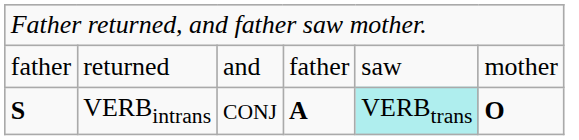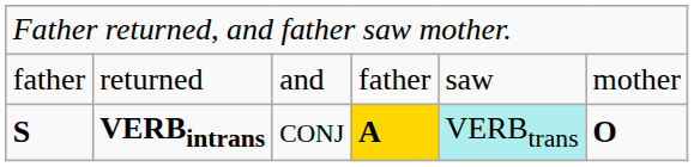S | column 2: normal -> bold
S | column 4: no background -> gold background
